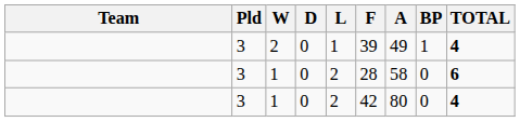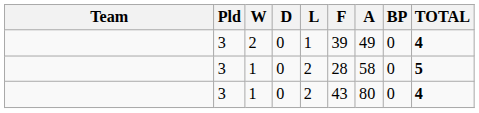row 2 | BP: 1 -> 0
row 3 | TOTAL: 6 -> 5
row 4 | F: 42 -> 43
